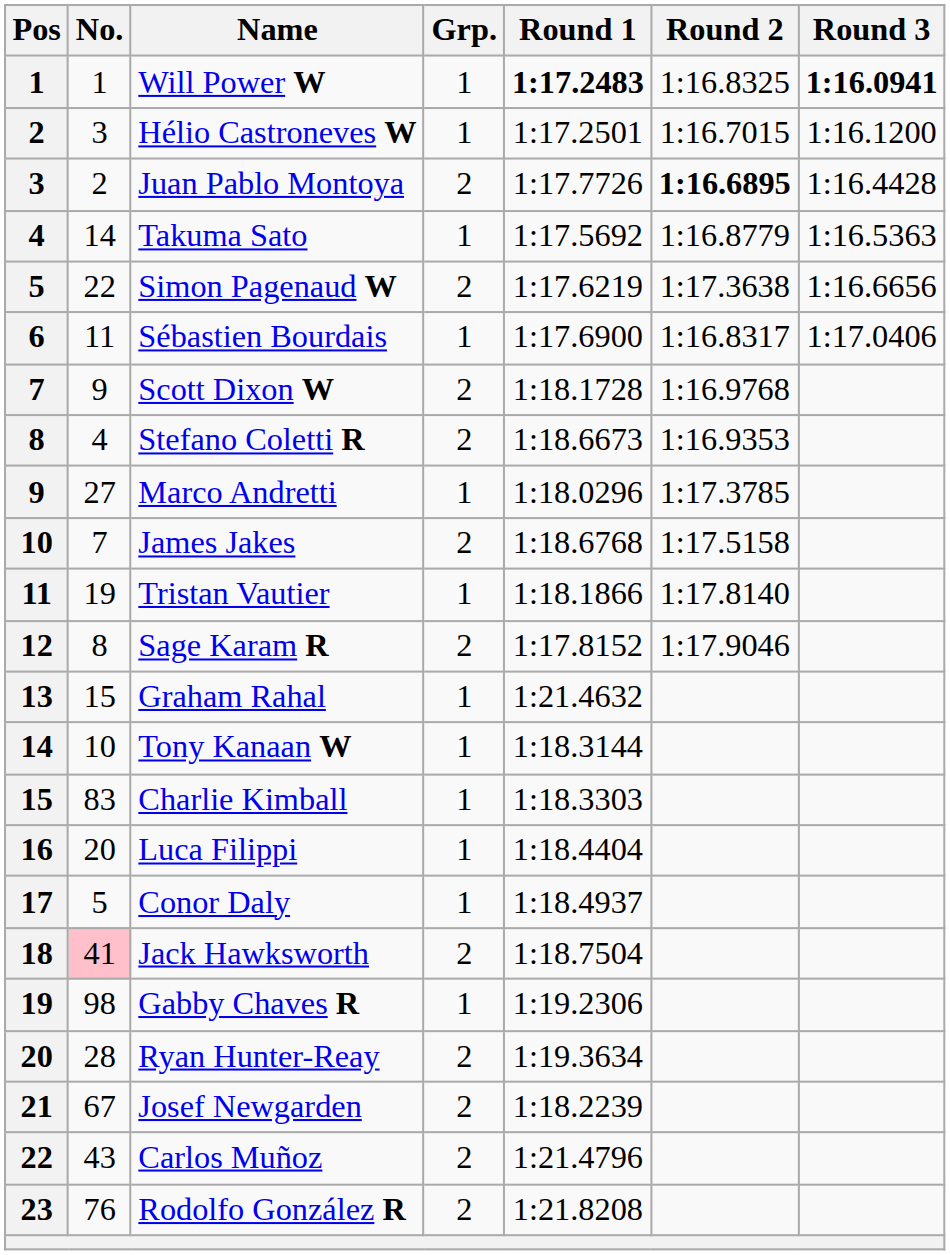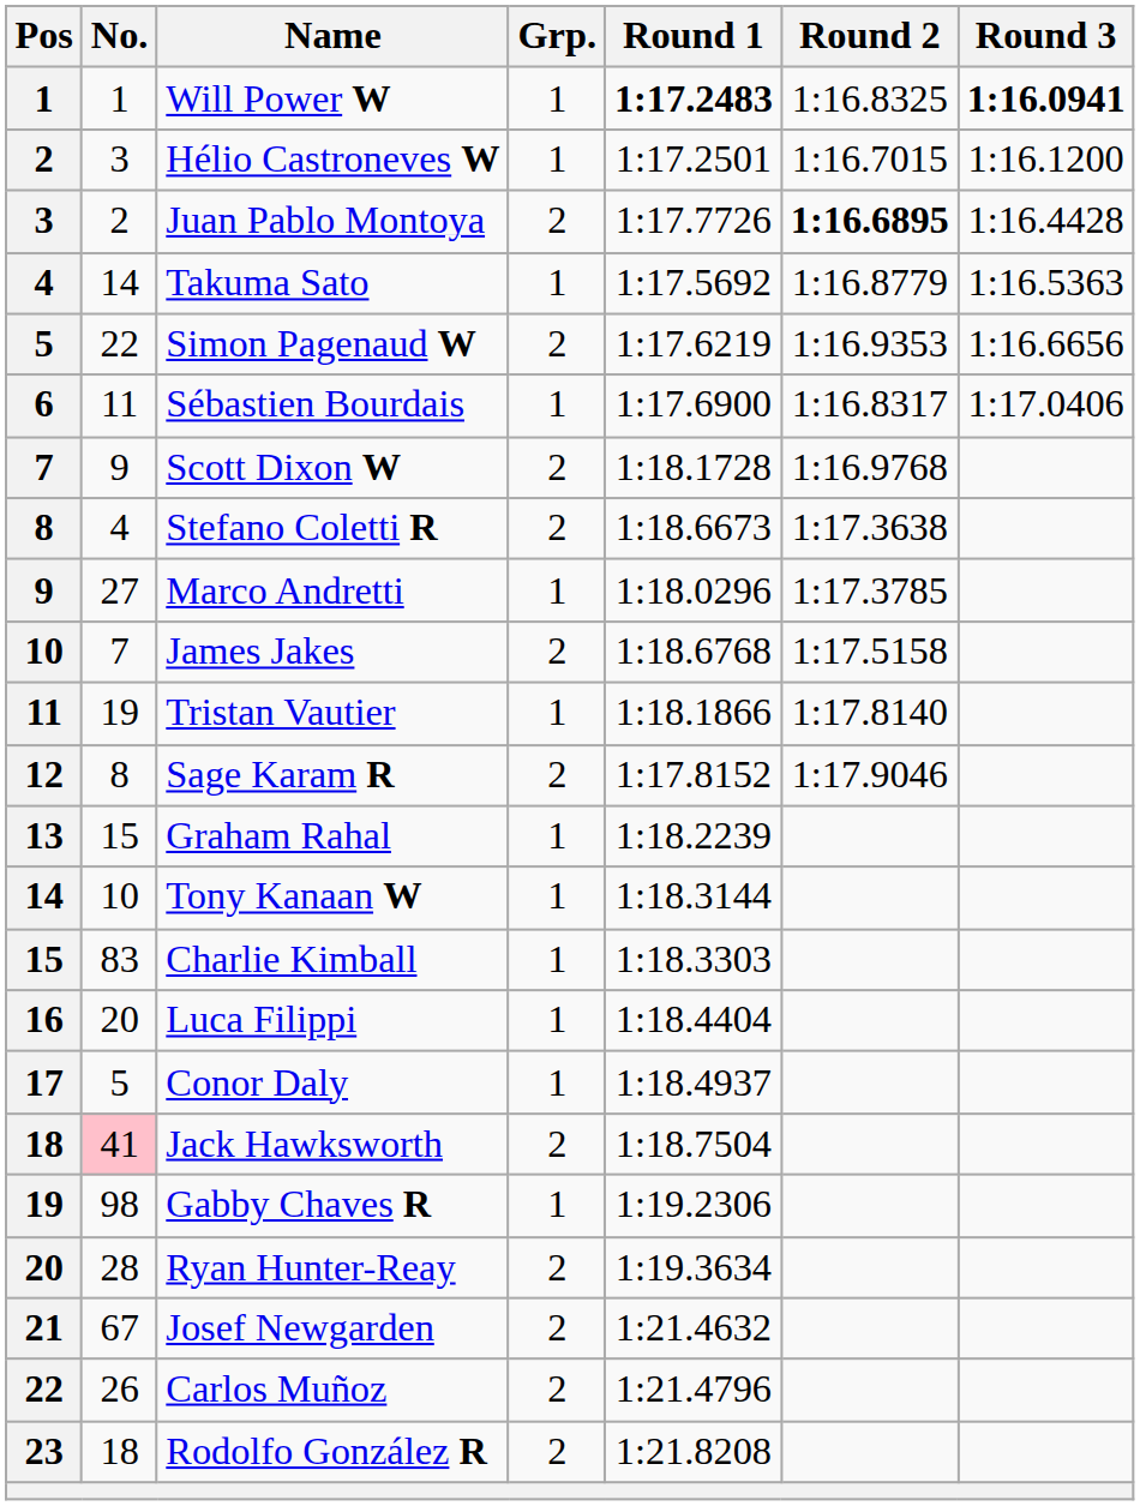Simon Pagenaud W | Round 2: 1:17.3638 -> 1:16.9353
Stefano Coletti R | Round 2: 1:16.9353 -> 1:17.3638
Graham Rahal | Round 1: 1:21.4632 -> 1:18.2239
Josef Newgarden | Round 1: 1:18.2239 -> 1:21.4632
Carlos Muñoz | No.: 43 -> 26
Rodolfo González R | No.: 76 -> 18
